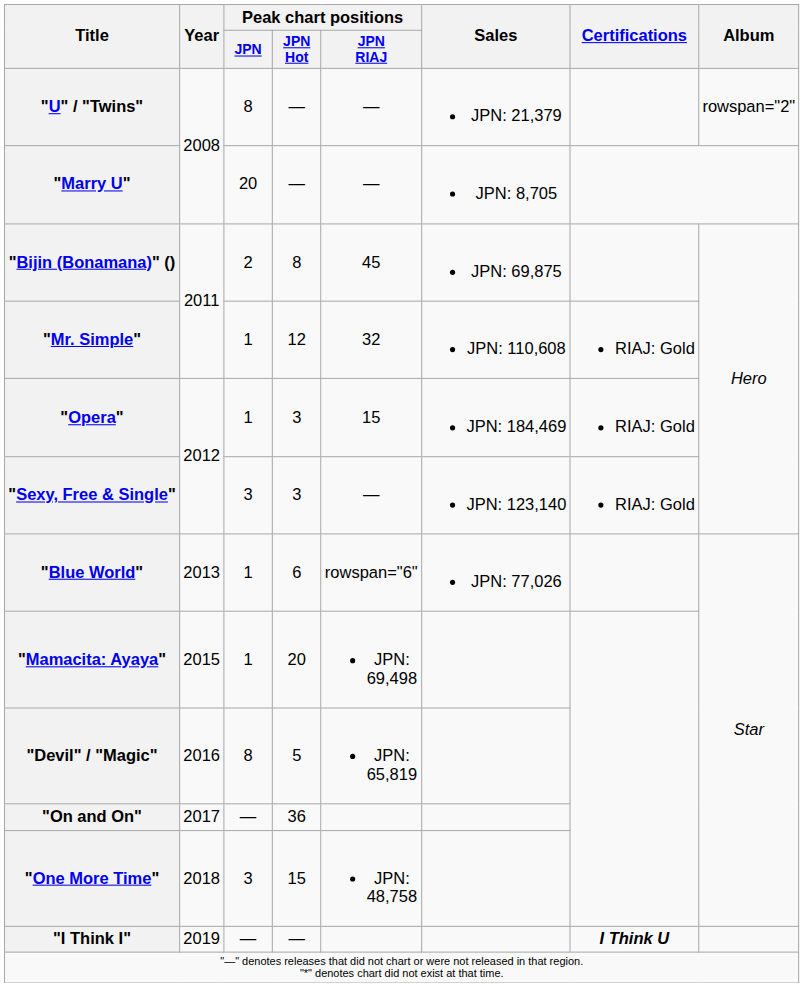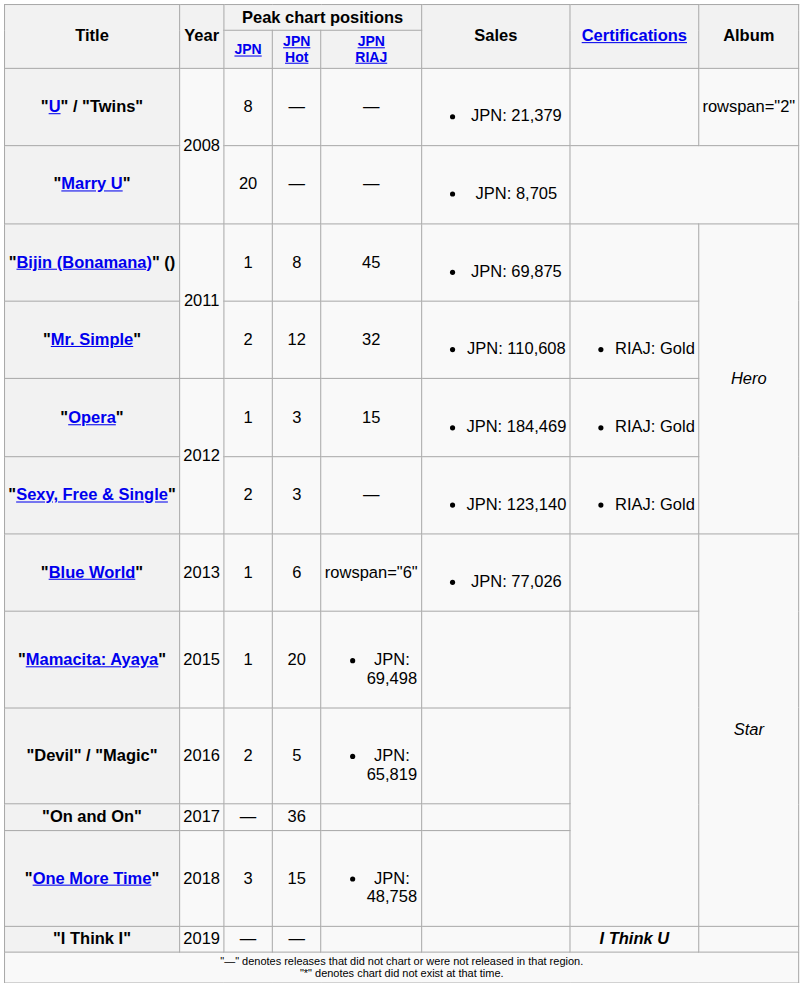"Bijin (Bonamana)" () | Peak chart positions / JPN: 2 -> 1
"Mr. Simple" | Peak chart positions / JPN: 1 -> 2
"Sexy, Free & Single" | Peak chart positions / JPN: 3 -> 2
"Devil" / "Magic" | Peak chart positions / JPN: 8 -> 2
